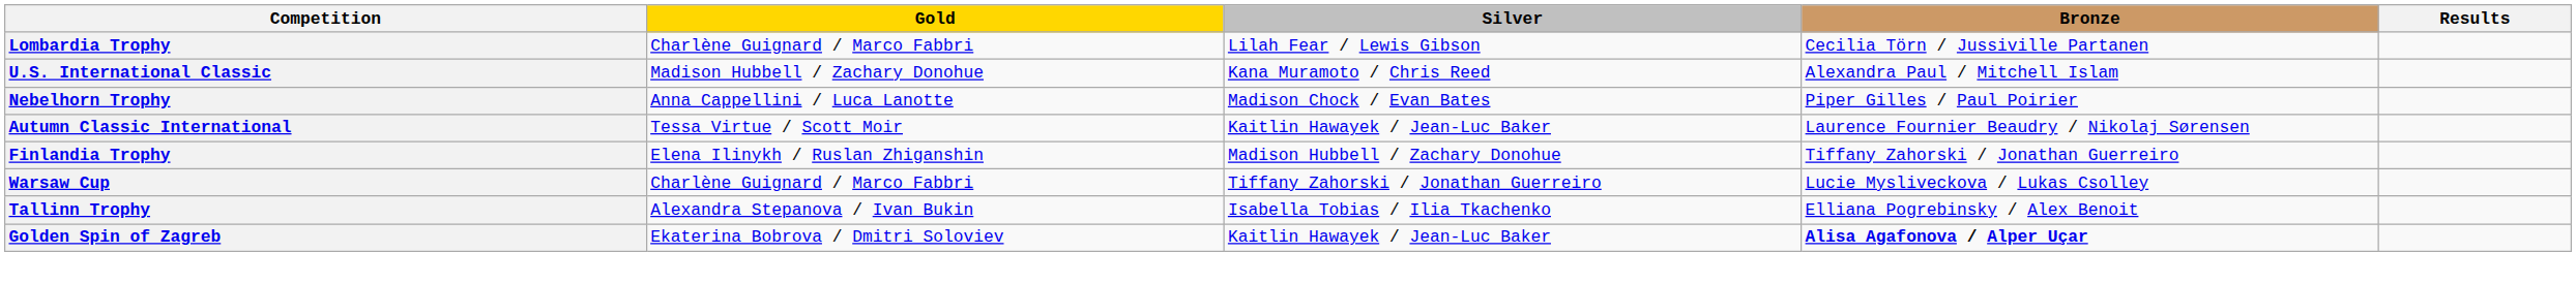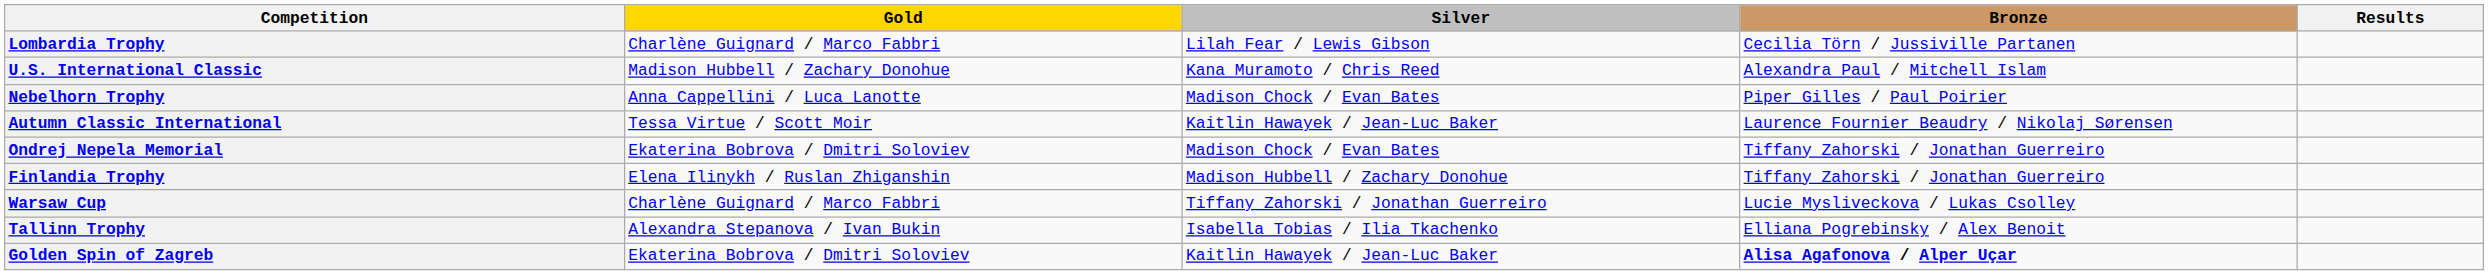+ row: Ondrej Nepela Memorial | Ekaterina Bobrova / Dmitri Soloviev | Madison Chock / Evan Bates | Tiffany Zahorski / Jonathan Guerreiro
